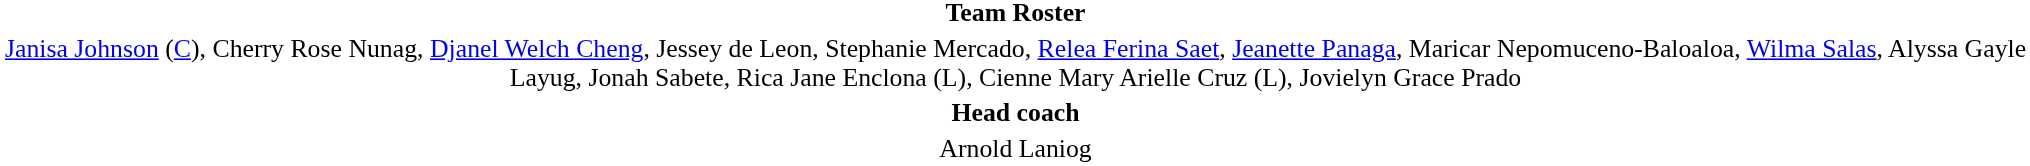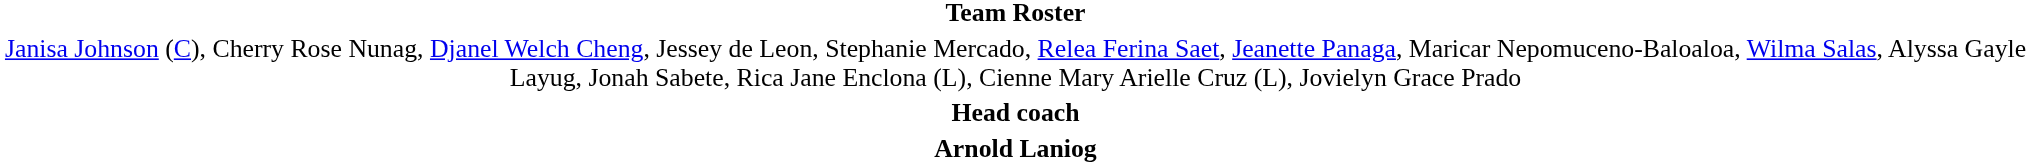row 4 | column 1: normal -> bold
